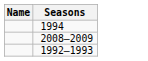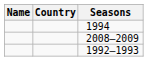+ column: Country
